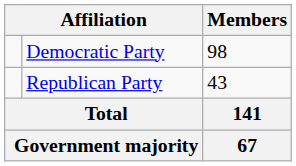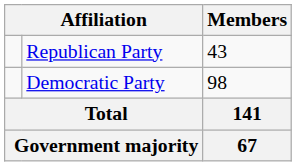rows swapped: Democratic Party <-> Republican Party
